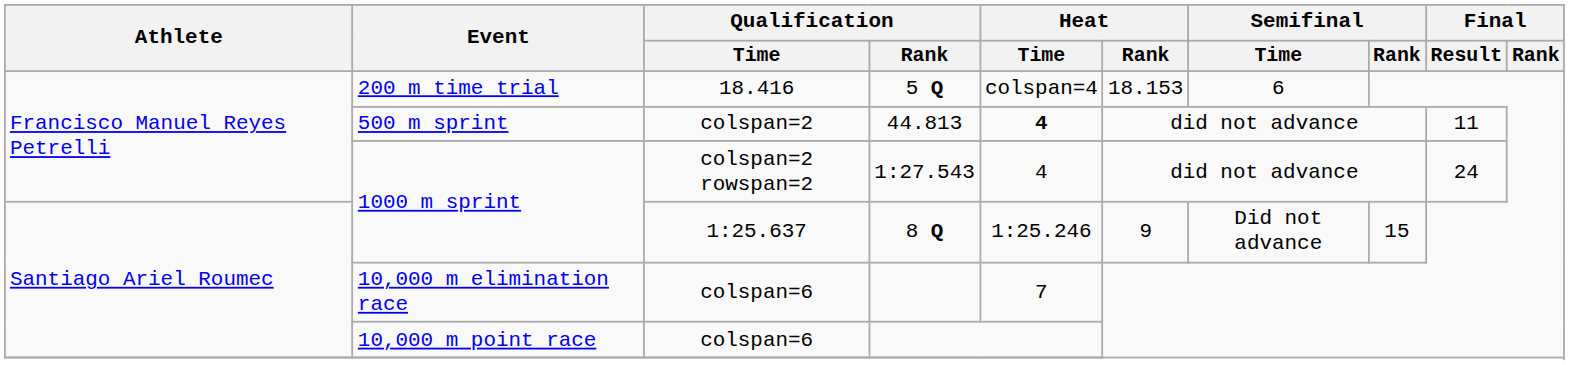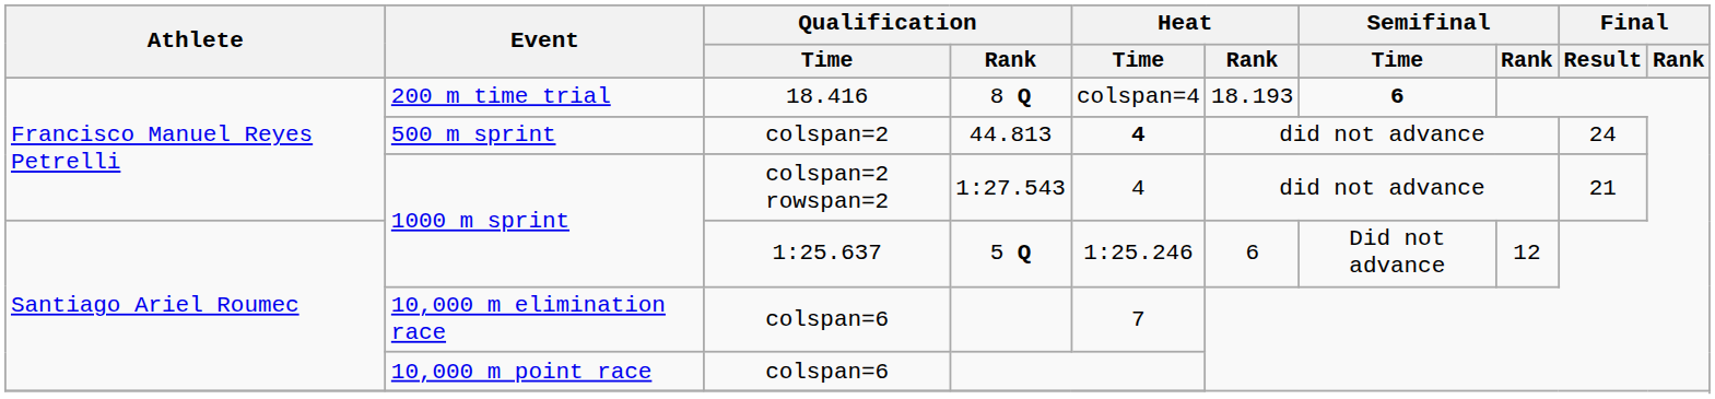200 m time trial | Qualification / Rank: 5 Q -> 8 Q
200 m time trial | Heat / Rank: 18.153 -> 18.193
200 m time trial | Semifinal / Time: normal -> bold
500 m sprint | Final / Result: 11 -> 24
1000 m sprint / colspan=2 rowspan=2 | Final / Result: 24 -> 21
1000 m sprint / 1:25.637 | Qualification / Rank: 8 Q -> 5 Q
1000 m sprint / 1:25.637 | Heat / Rank: 9 -> 6
1000 m sprint / 1:25.637 | Semifinal / Rank: 15 -> 12
